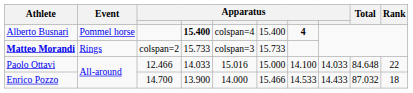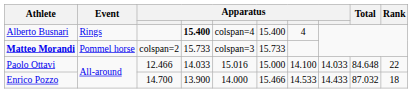Alberto Busnari | Event: Pommel horse -> Rings
Alberto Busnari | column 7: bold -> normal
Matteo Morandi | Event: Rings -> Pommel horse
